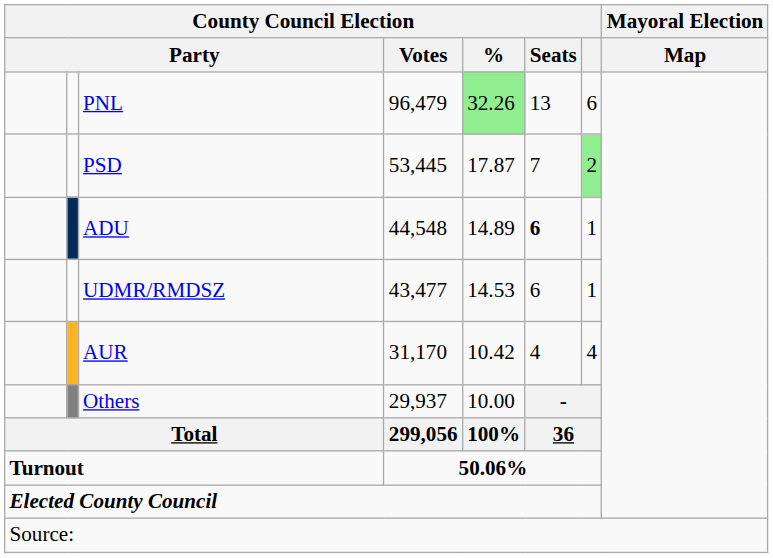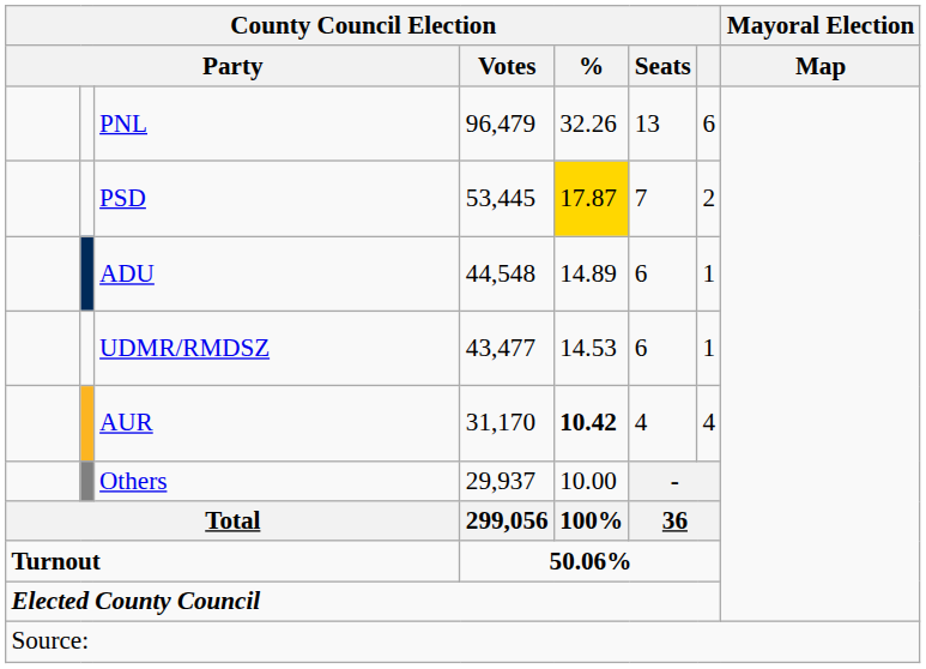PNL | County Council Election / %: lightgreen background -> no background
PSD | County Council Election / %: no background -> gold background
PSD | County Council Election: lightgreen background -> no background
ADU | County Council Election / Seats: bold -> normal
AUR | County Council Election / %: normal -> bold
